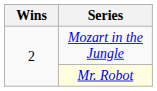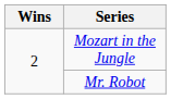Mr. Robot | Series: lightyellow background -> no background
